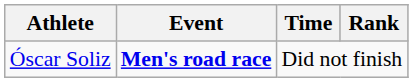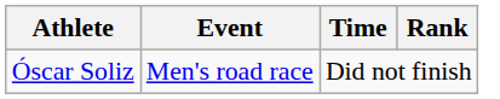Óscar Soliz | Event: bold -> normal
